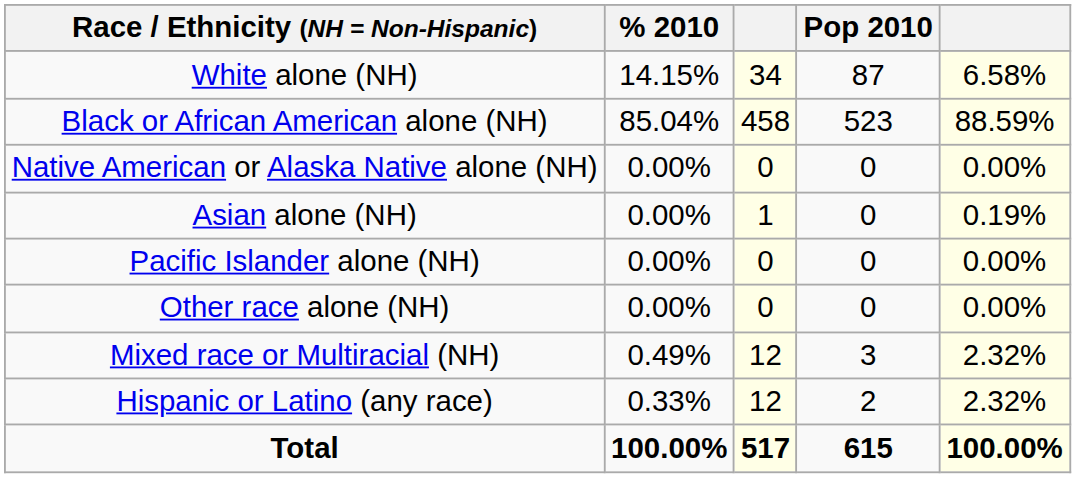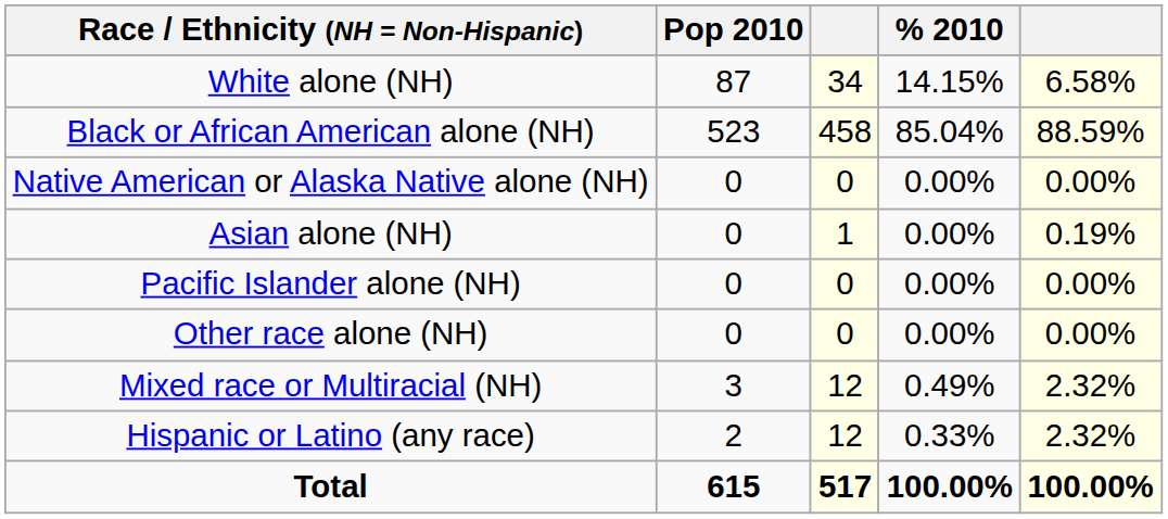columns swapped: Pop 2010 <-> % 2010
